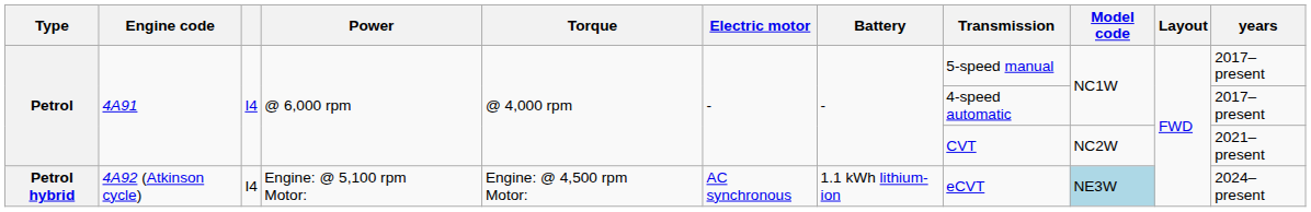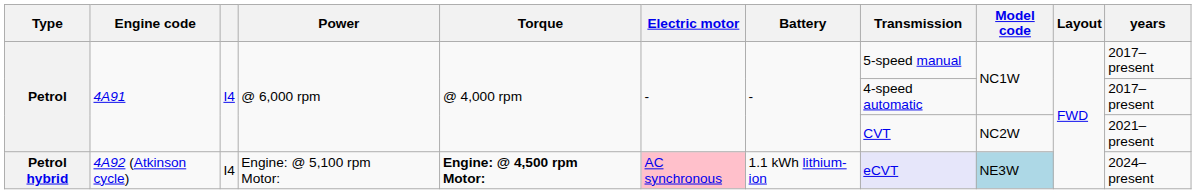Petrol hybrid | Torque: normal -> bold
Petrol hybrid | Electric motor: no background -> pink background
Petrol hybrid | Transmission: no background -> lavender background
